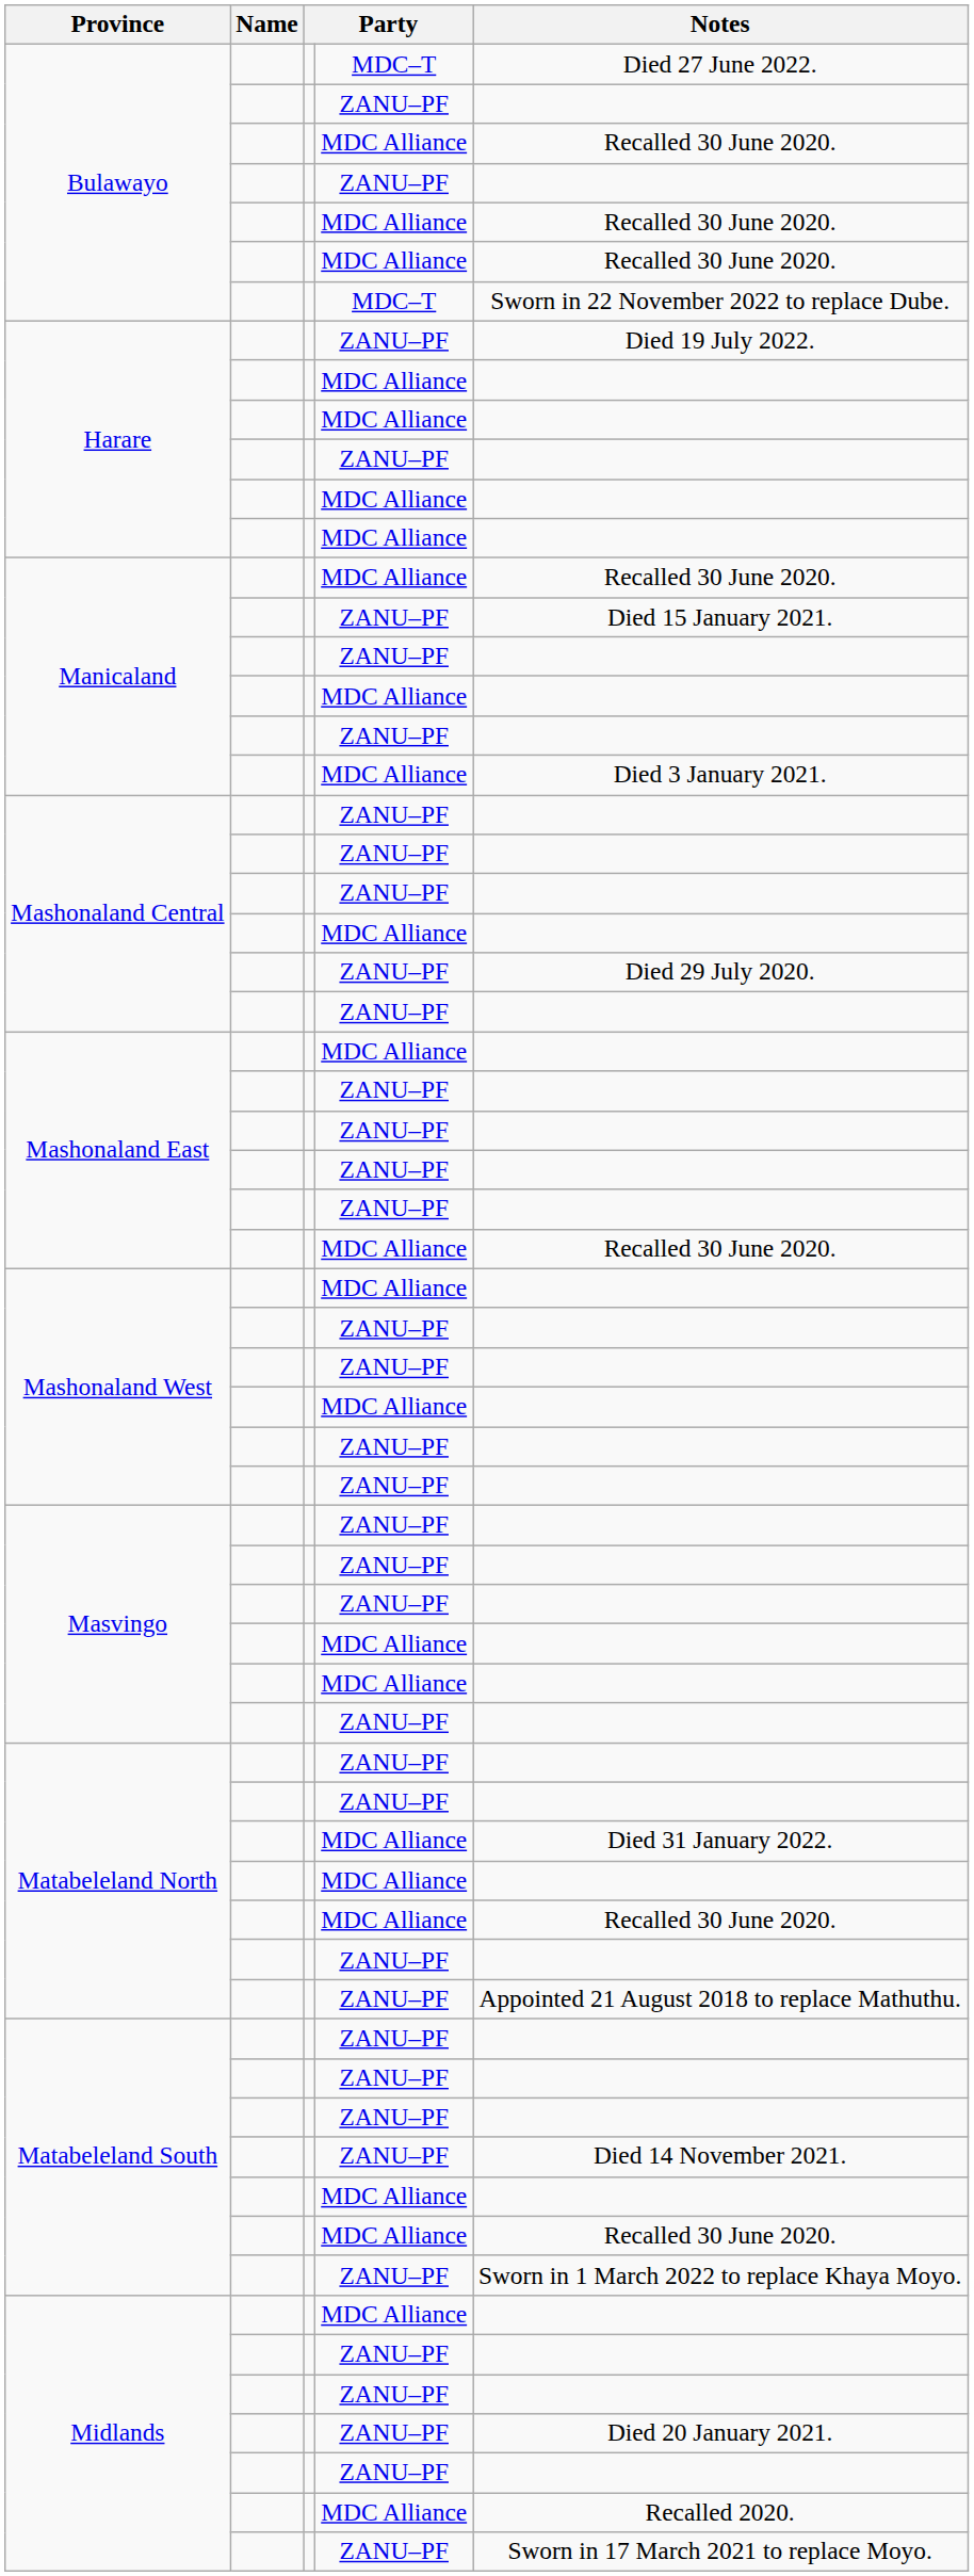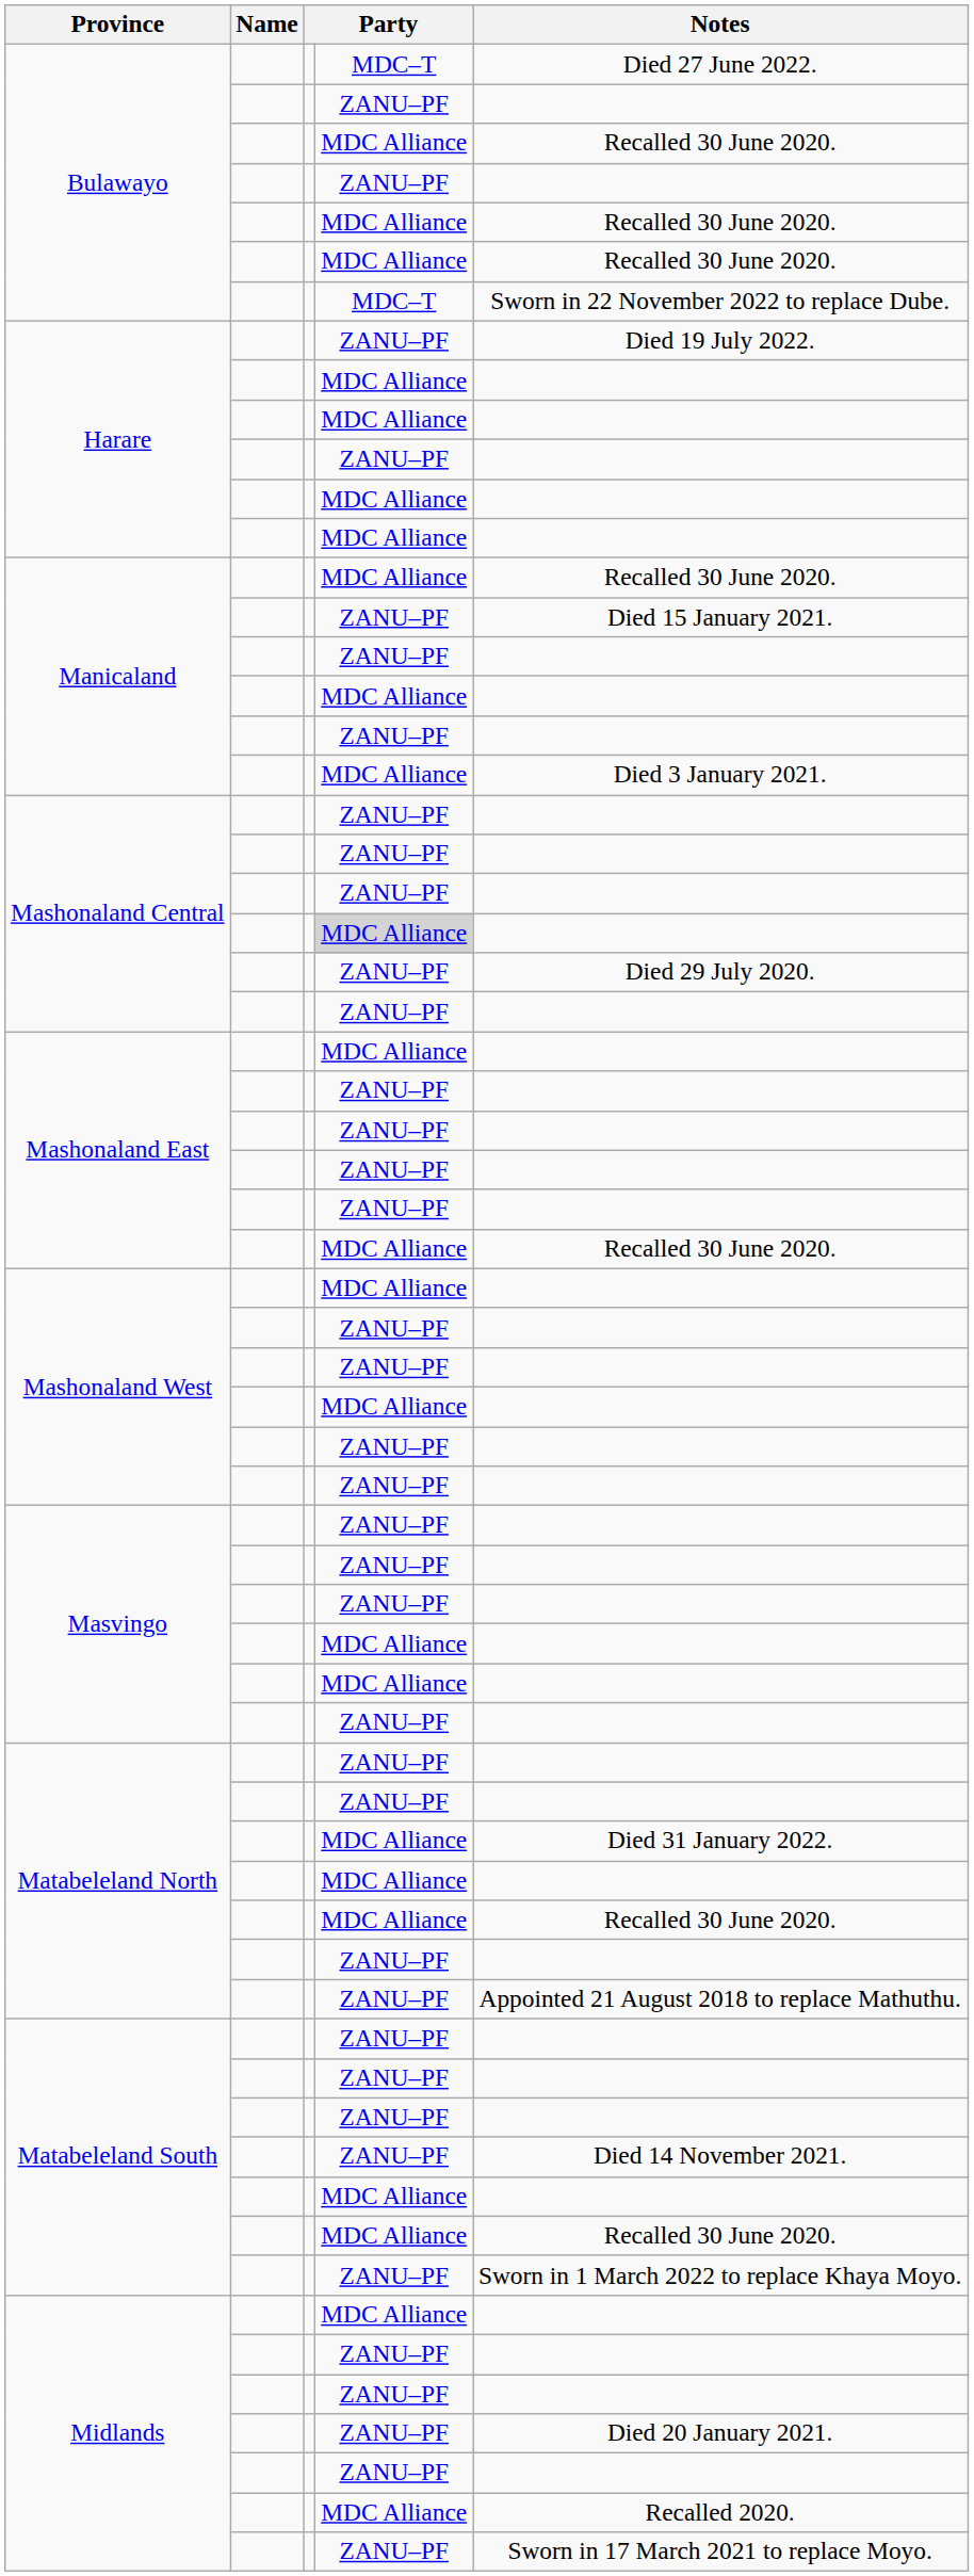Mashonaland Central / MDC Alliance | column 4: no background -> lightgrey background
